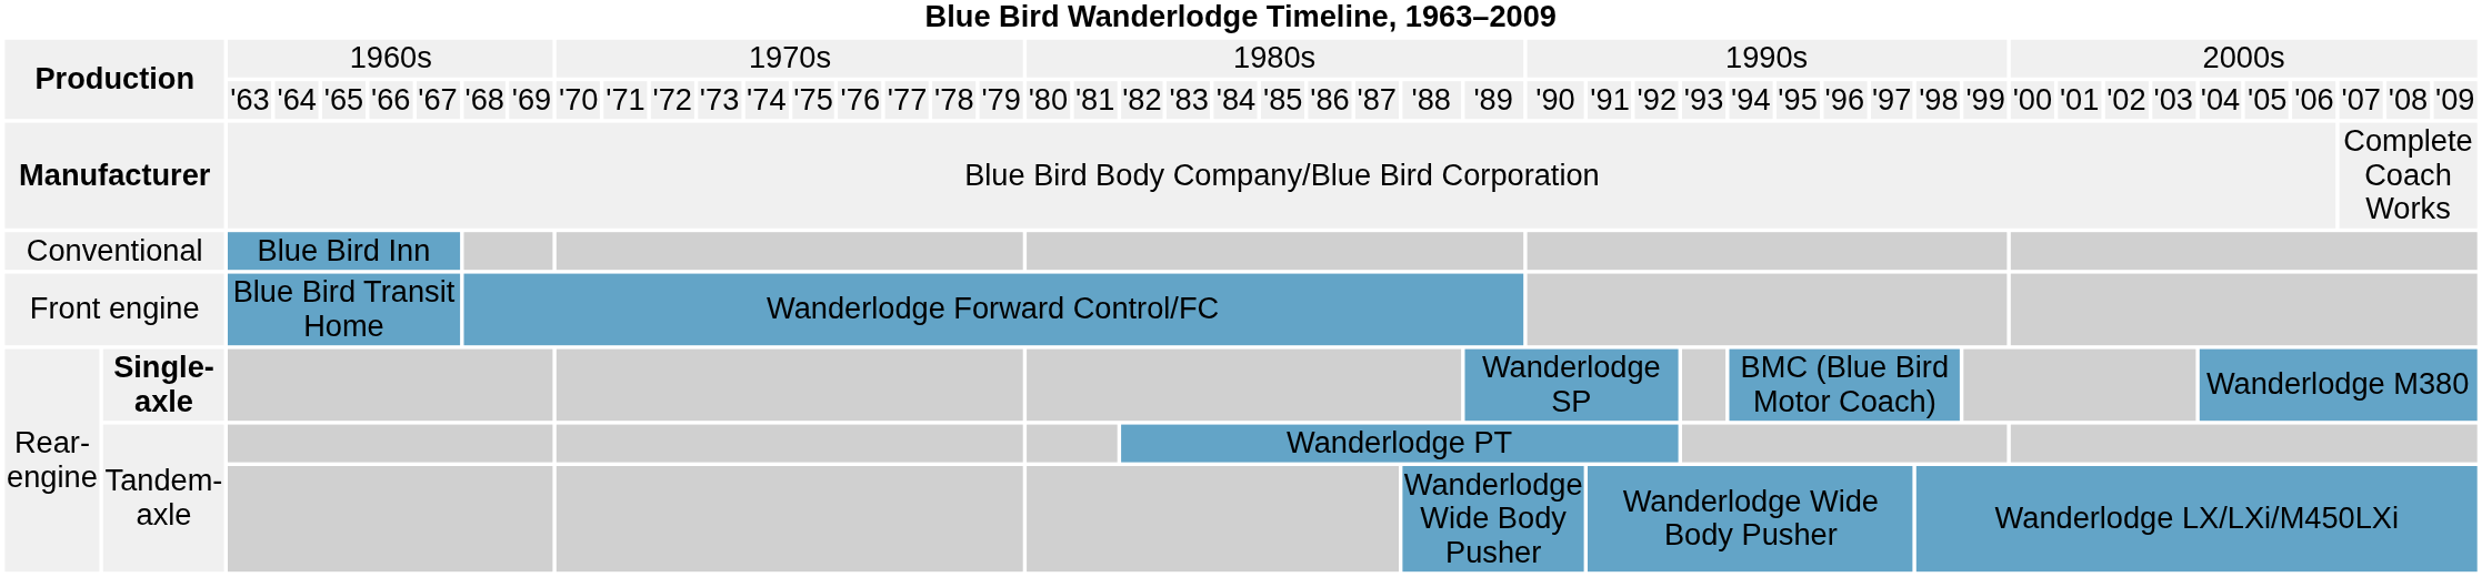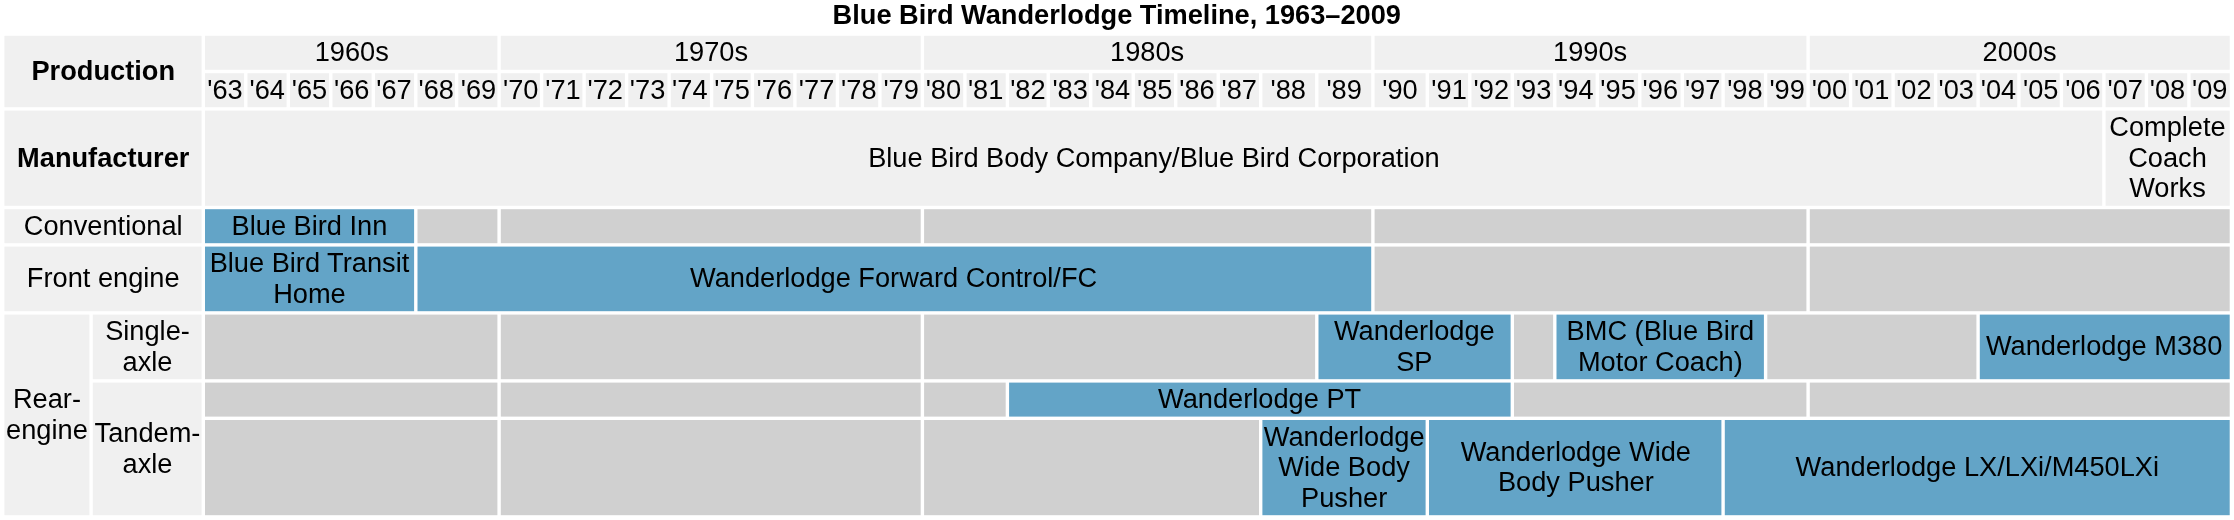Single-axle | column 2: bold -> normal
